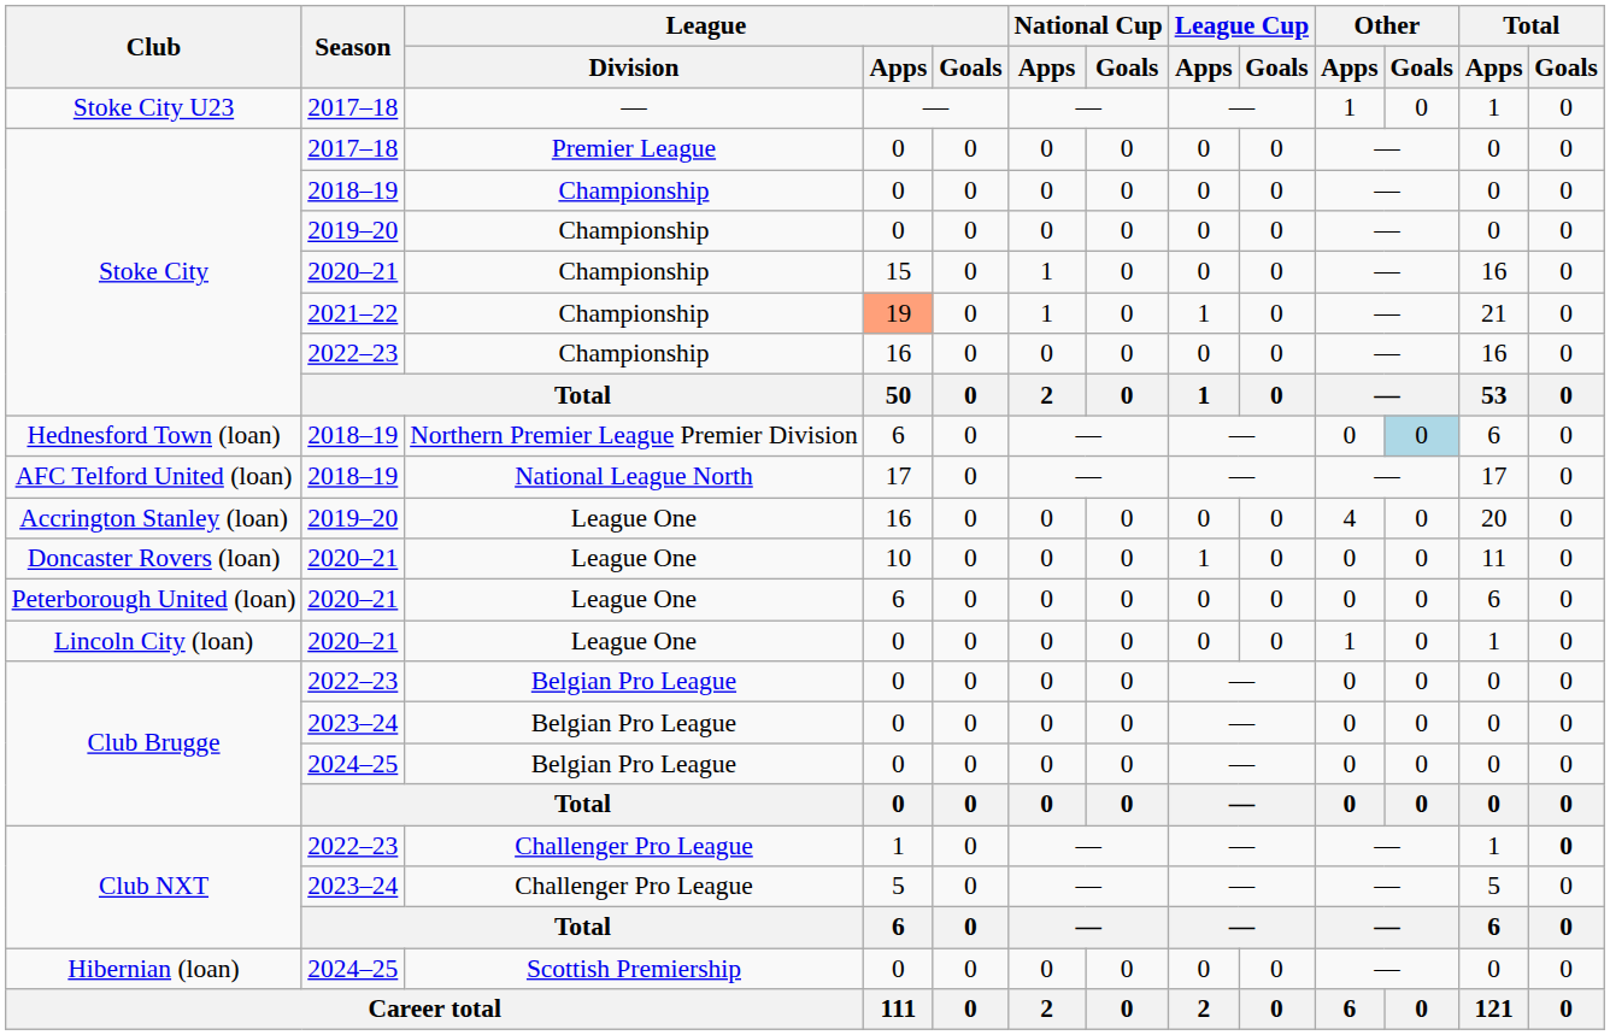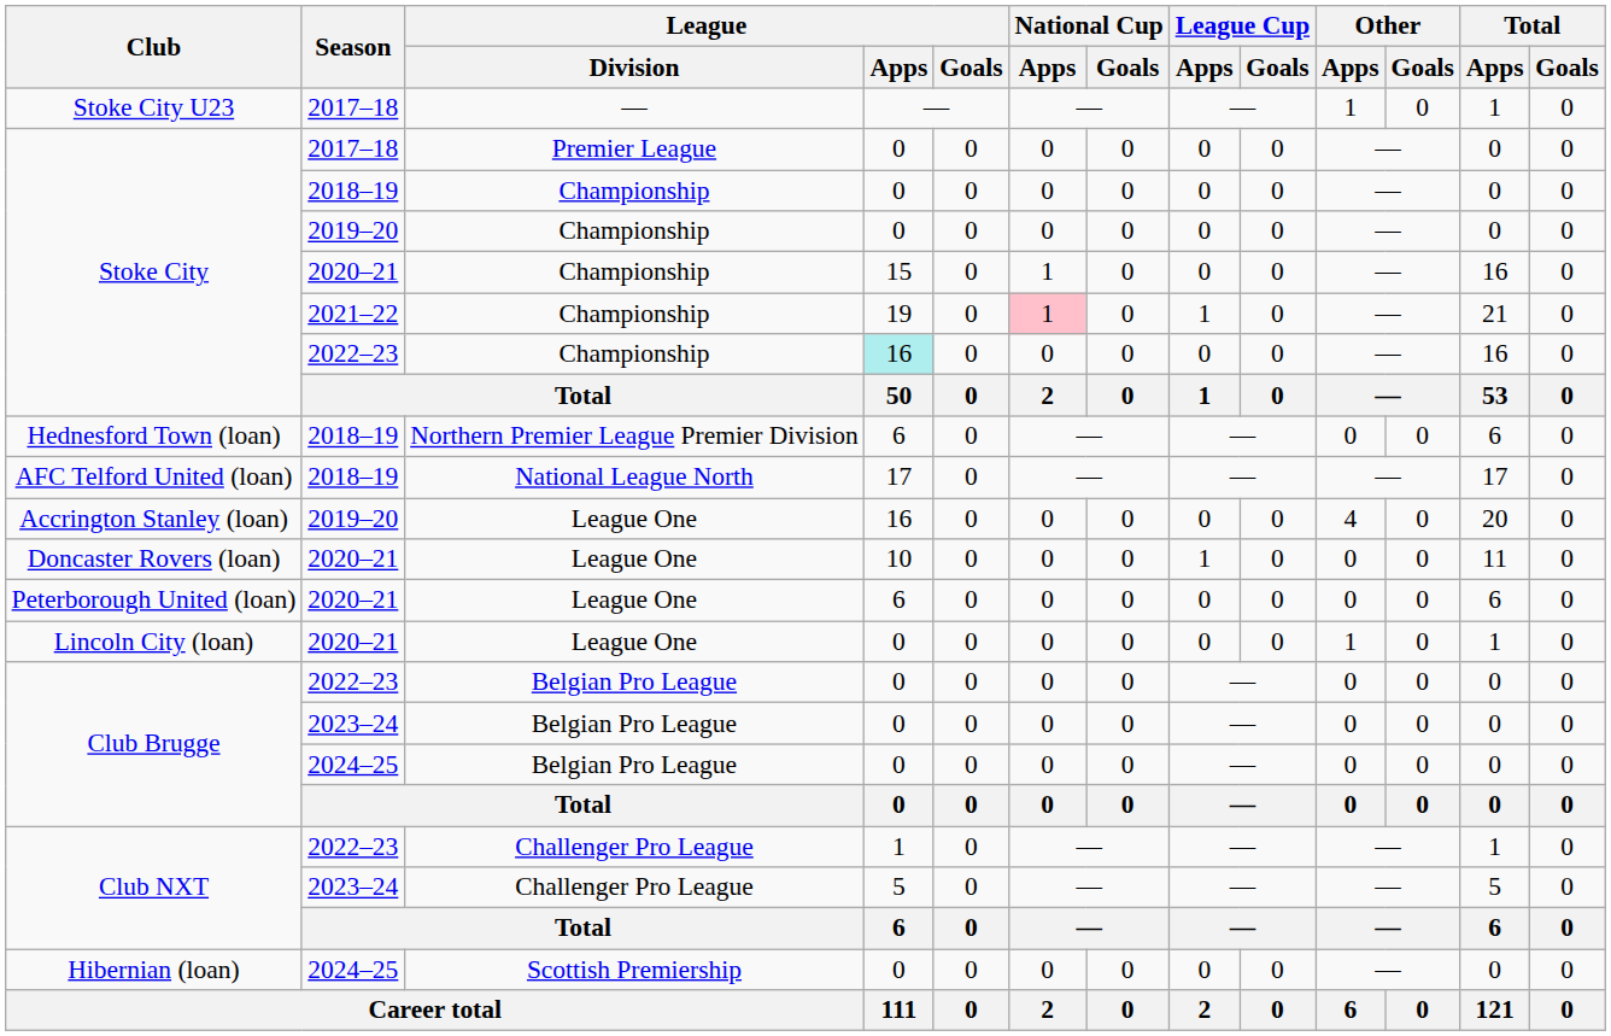Stoke City / 2021–22 | League / Apps: lightsalmon background -> no background
Stoke City / 2021–22 | National Cup / Apps: no background -> pink background
Stoke City / 2022–23 | League / Apps: no background -> paleturquoise background
Hednesford Town (loan) | Other / Goals: lightblue background -> no background
Club NXT / 2022–23 | Total / Goals: bold -> normal
